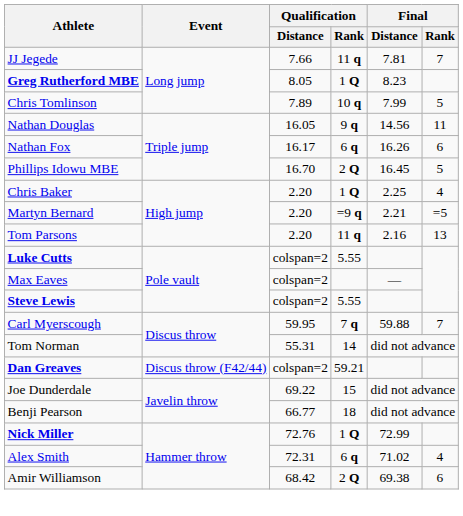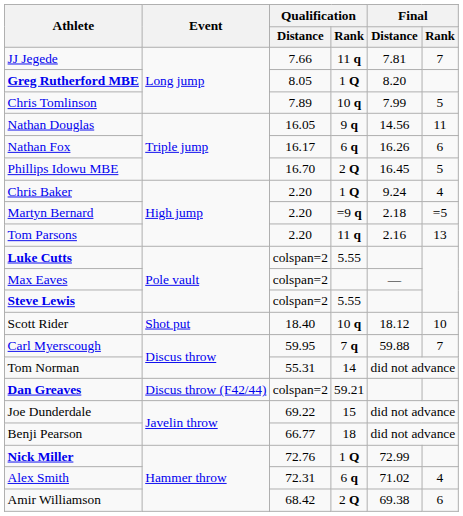Greg Rutherford MBE | Final / Distance: 8.23 -> 8.20
Chris Baker | Final / Distance: 2.25 -> 9.24
Martyn Bernard | Final / Distance: 2.21 -> 2.18
+ row: Scott Rider | Shot put | 18.40 | 10 q | 18.12 | 10
